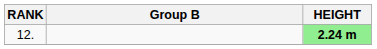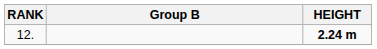12. | HEIGHT: lightgreen background -> no background
